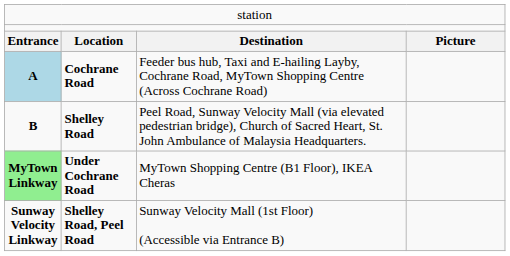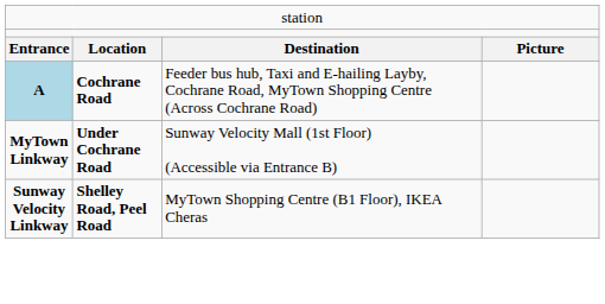- row: B | Shelley Road | Peel Road, Sunway Velocity Mall (via elevated pedestrian bridge), Church of Sacred Heart, St. John Ambulance of Malaysia Headquarters.
Under Cochrane Road | column 1: lightgreen background -> no background
Under Cochrane Road | column 3: MyTown Shopping Centre (B1 Floor), IKEA Cheras -> Sunway Velocity Mall (1st Floor) (Accessible via Entrance B)
Shelley Road, Peel Road | column 3: Sunway Velocity Mall (1st Floor) (Accessible via Entrance B) -> MyTown Shopping Centre (B1 Floor), IKEA Cheras
